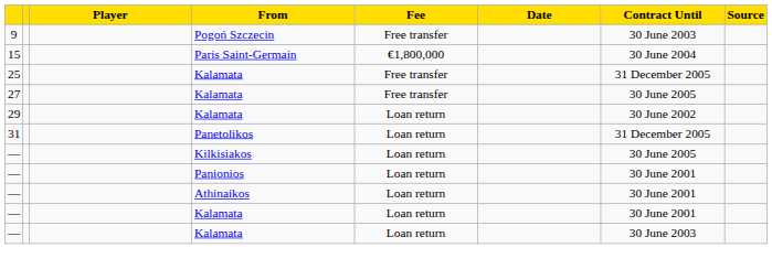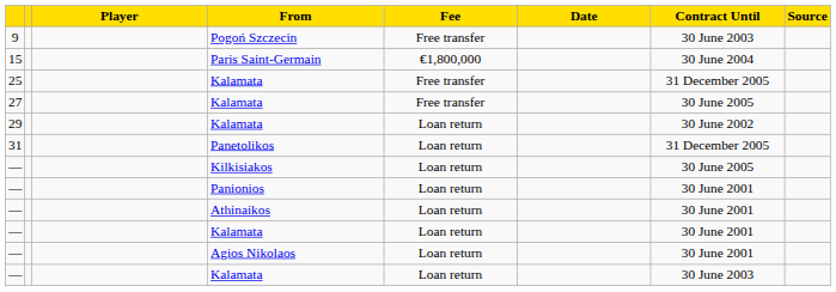+ row: — | Agios Nikolaos | Loan return | 30 June 2001
